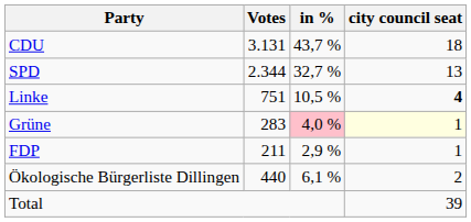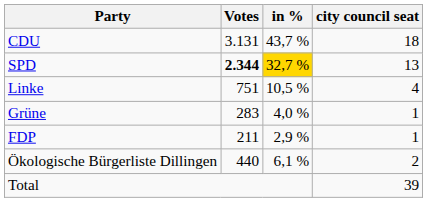SPD | Votes: normal -> bold
SPD | in %: no background -> gold background
Linke | city council seat: bold -> normal
Grüne | in %: pink background -> no background
Grüne | city council seat: lightyellow background -> no background
